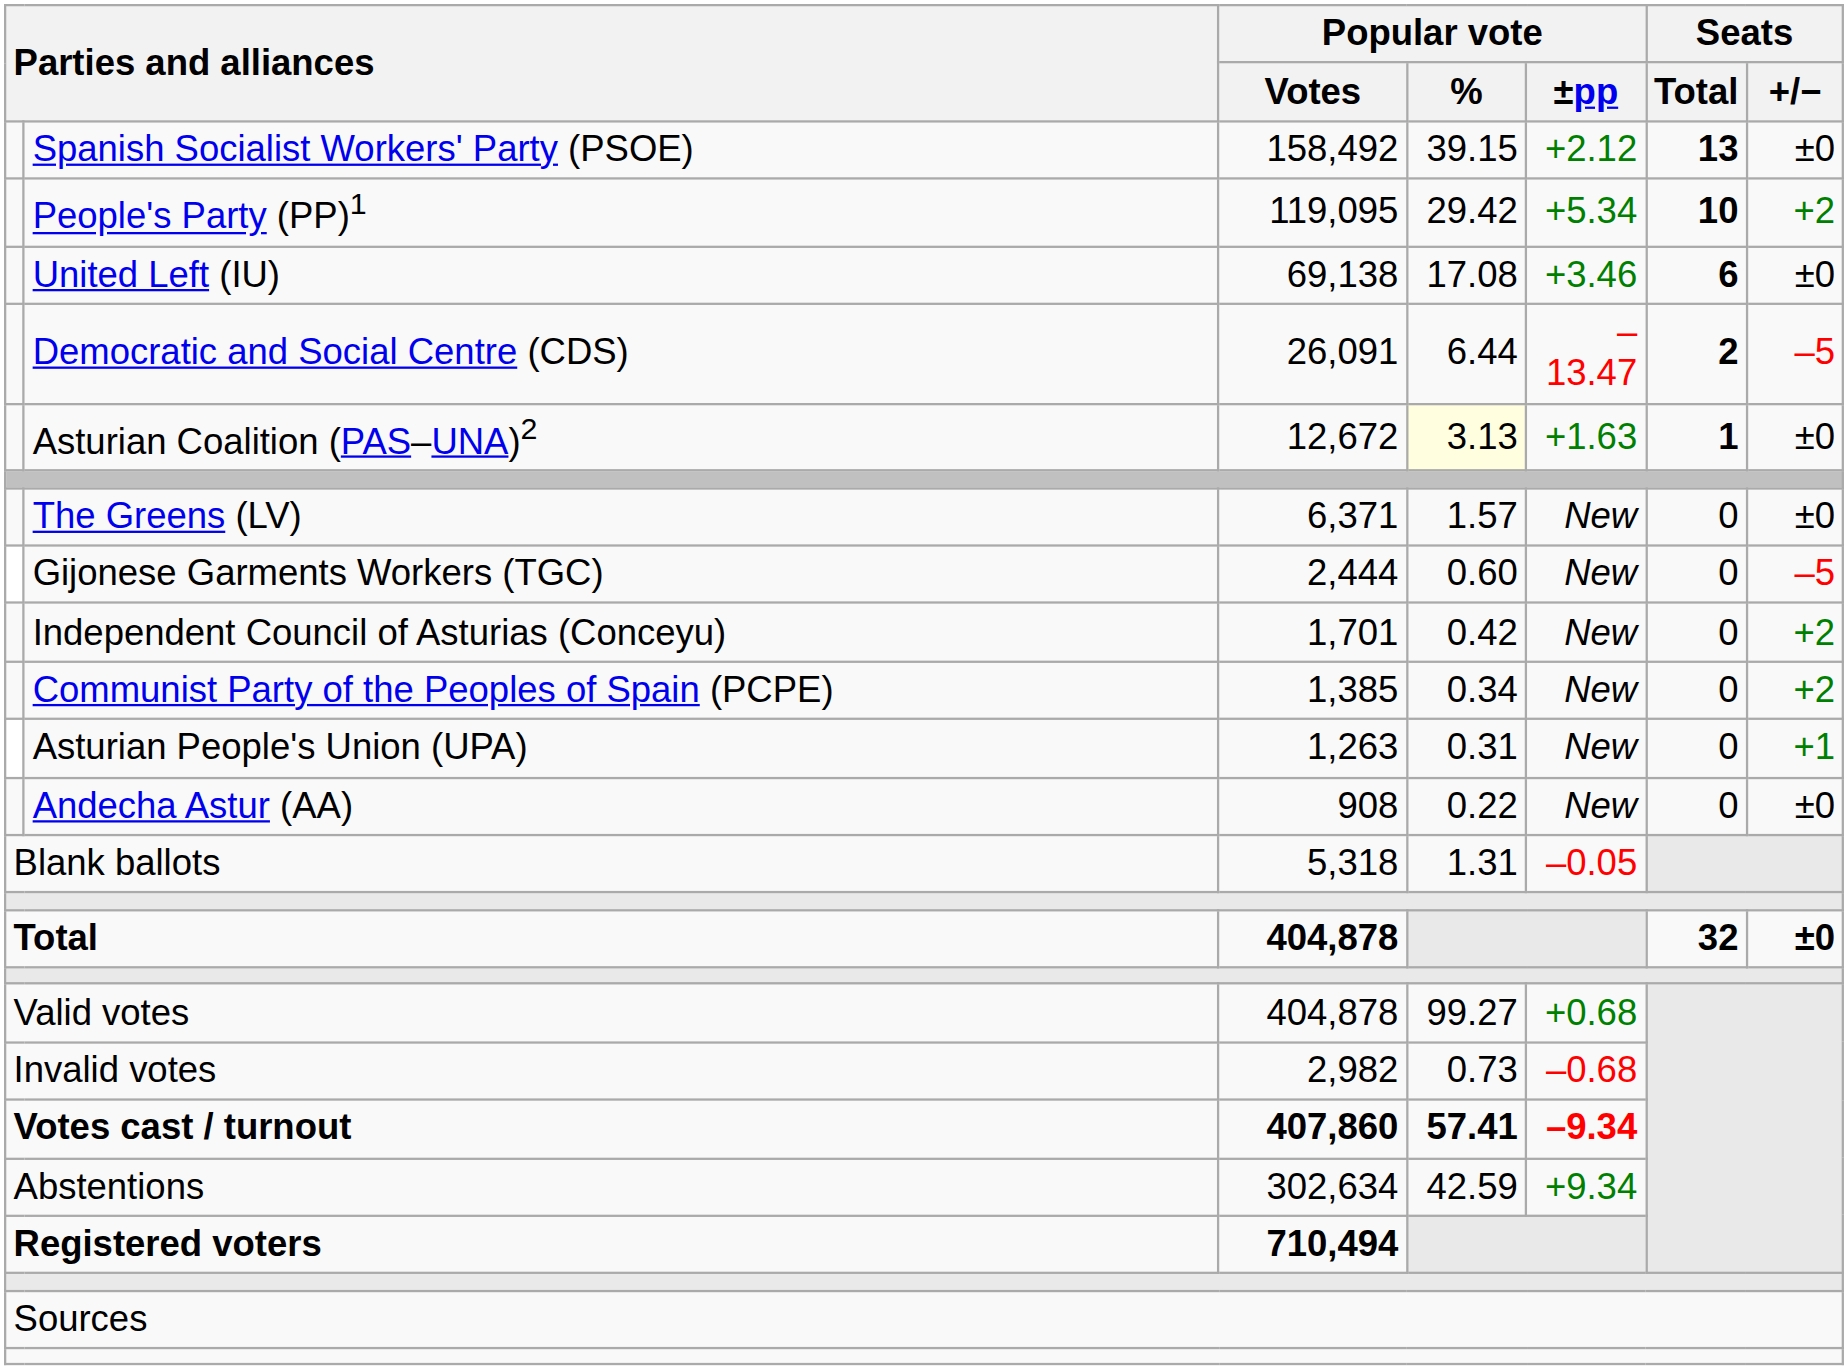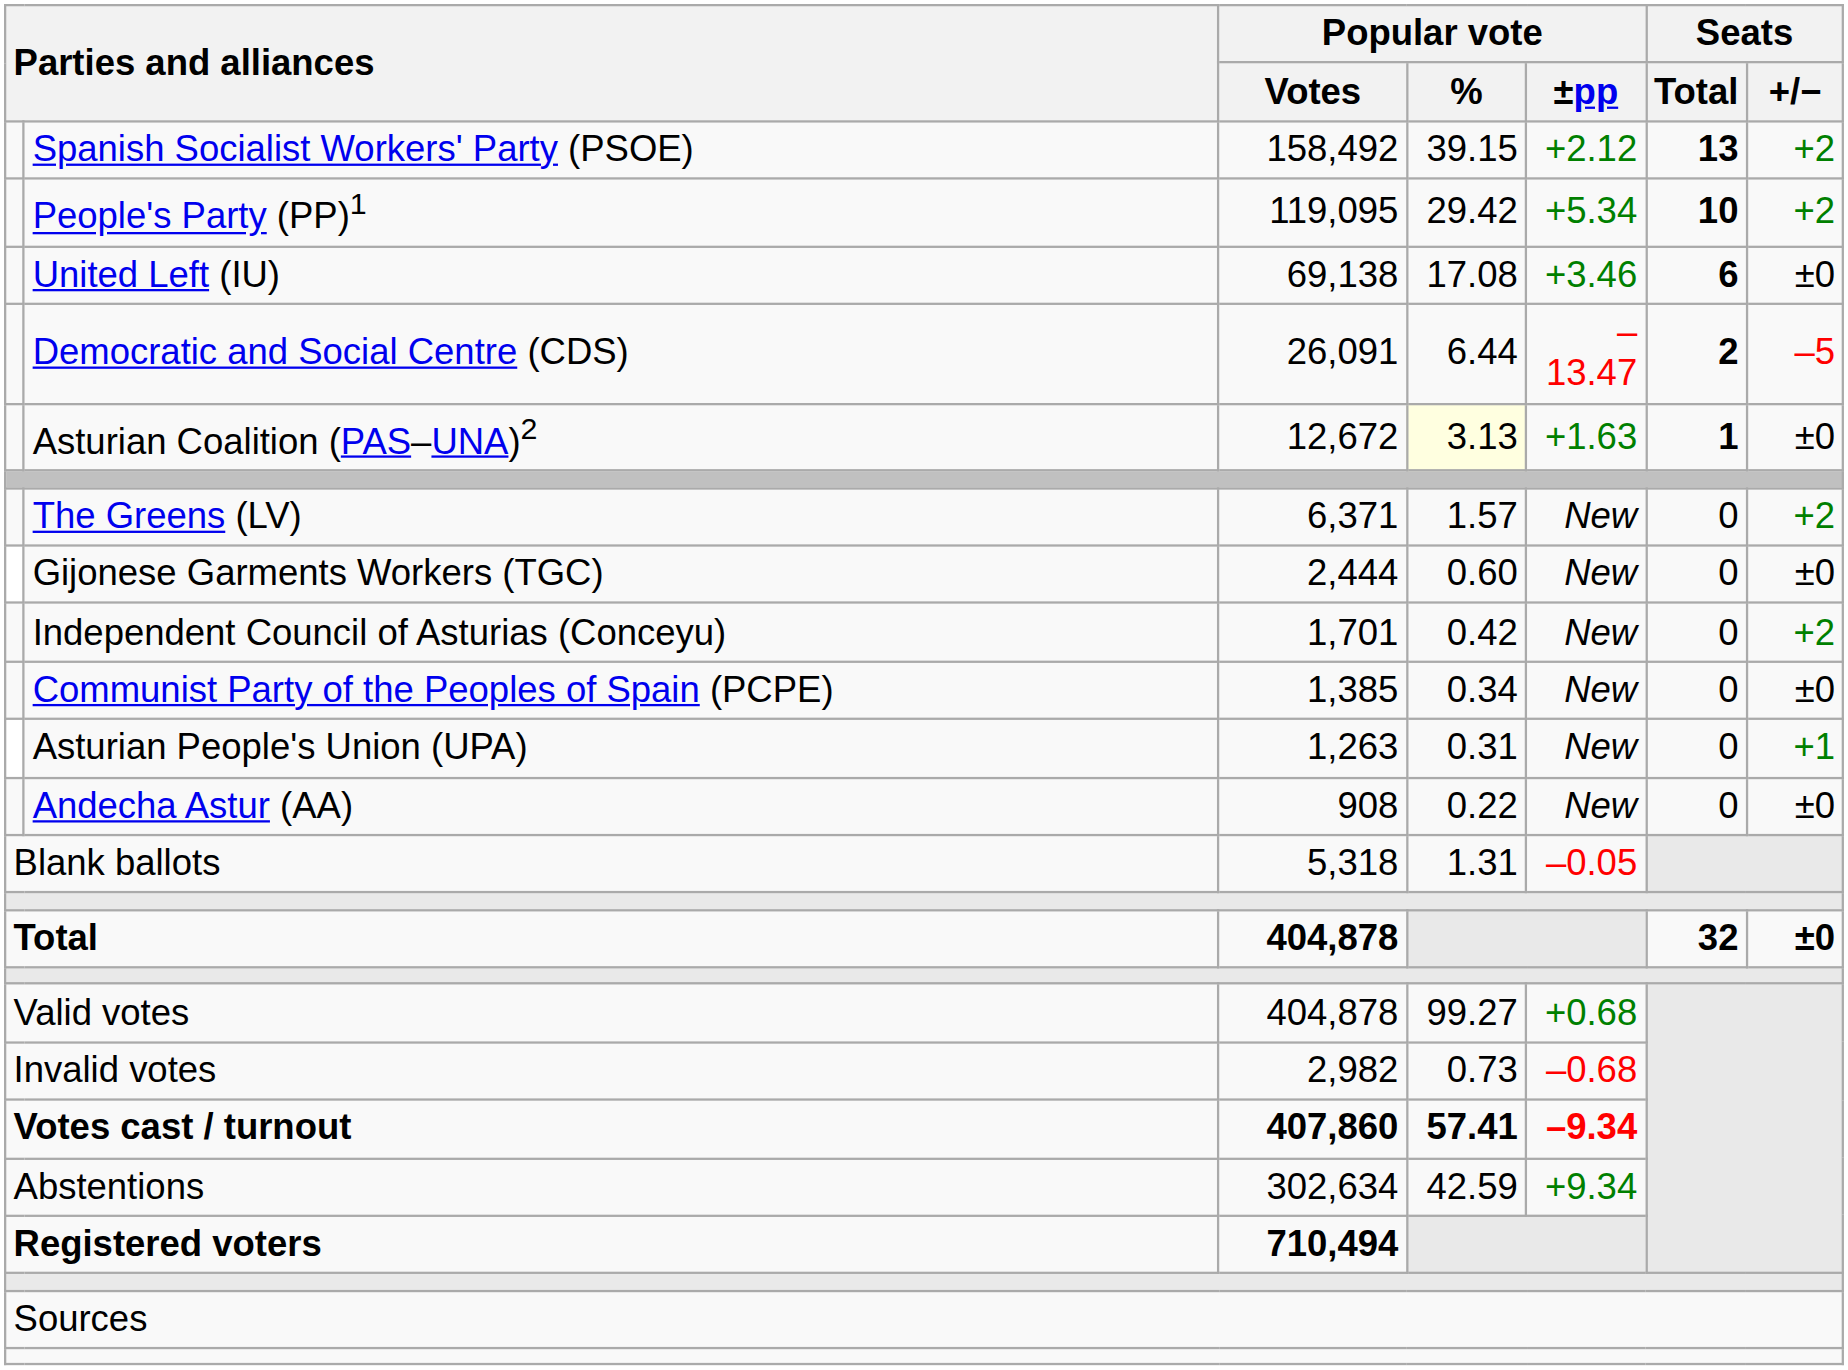Spanish Socialist Workers' Party (PSOE) | Seats / +/−: ±0 -> +2
The Greens (LV) | Seats / +/−: ±0 -> +2
Gijonese Garments Workers (TGC) | Seats / +/−: –5 -> ±0
Communist Party of the Peoples of Spain (PCPE) | Seats / +/−: +2 -> ±0
